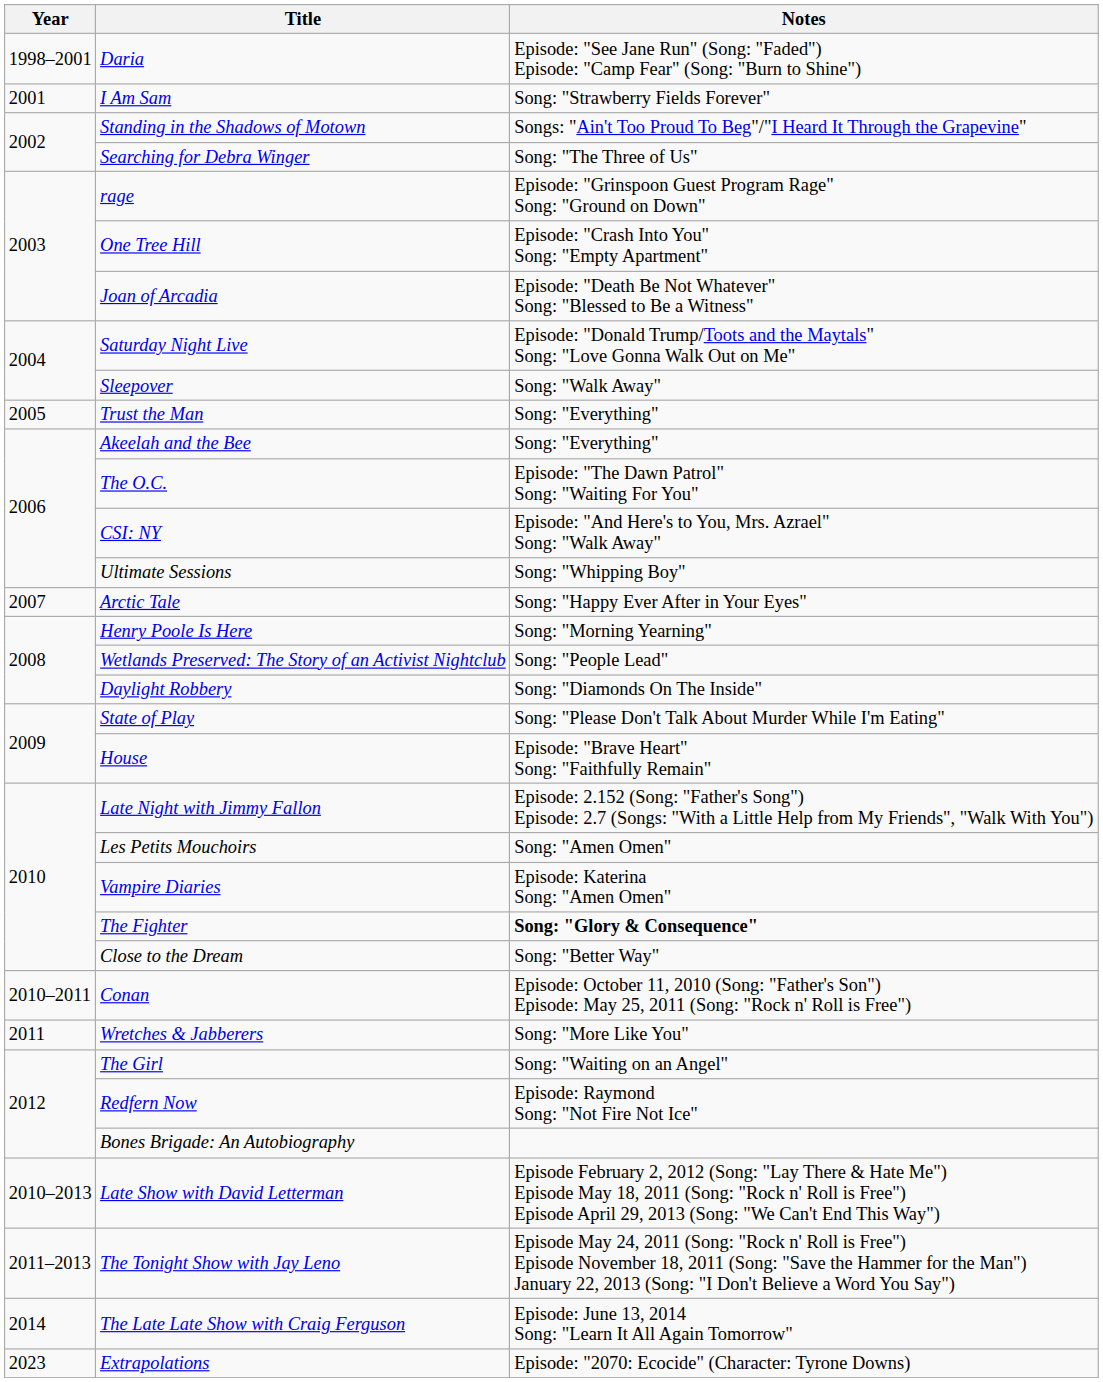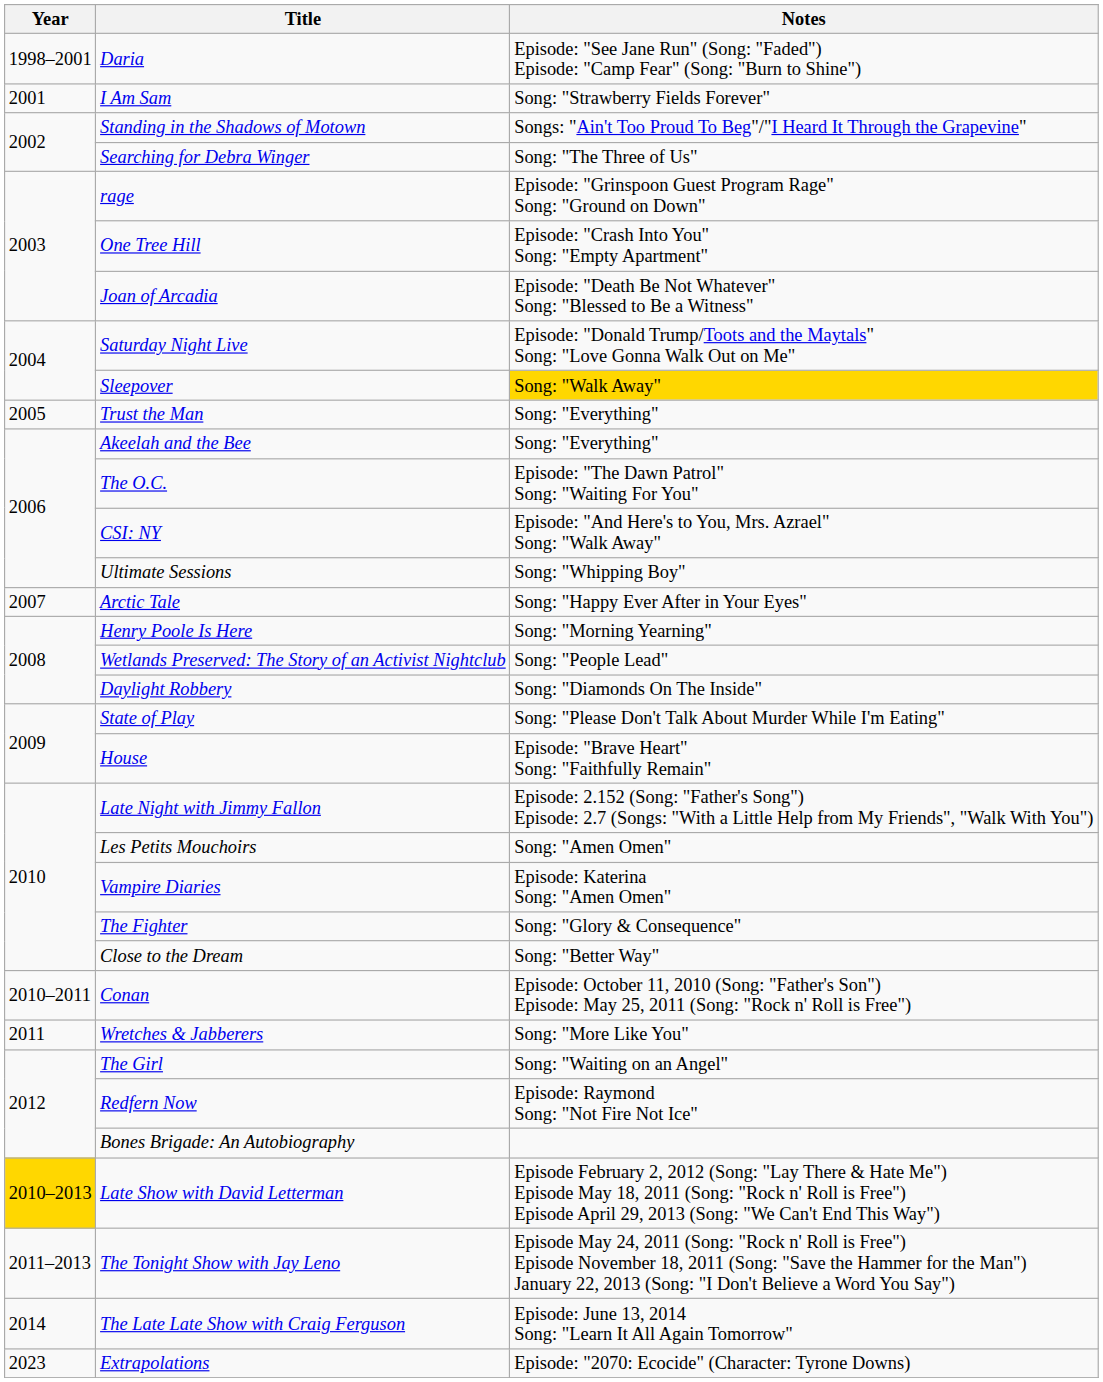Sleepover | Notes: no background -> gold background
The Fighter | Notes: bold -> normal
Late Show with David Letterman | Year: no background -> gold background
